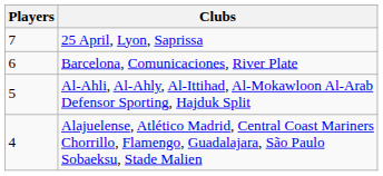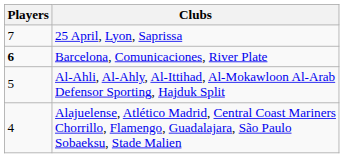Barcelona, Comunicaciones, River Plate | Players: normal -> bold
